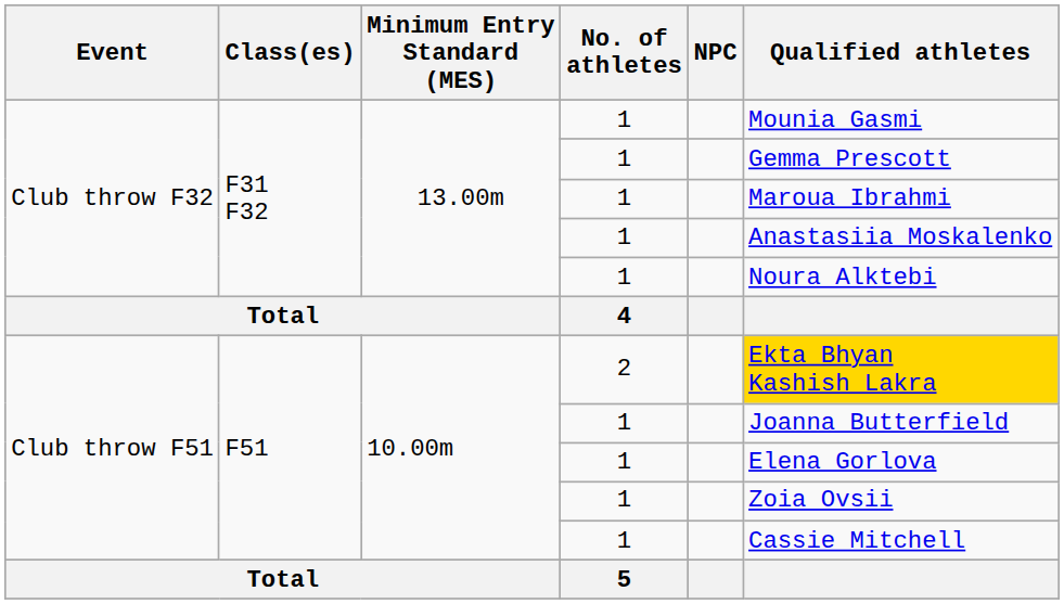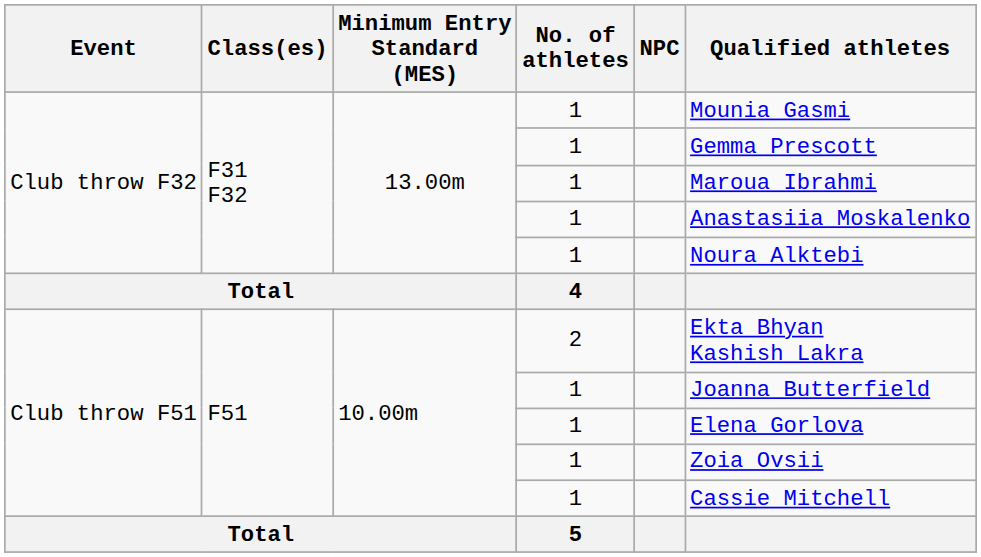Club throw F51 / 2 | Qualified athletes: gold background -> no background
